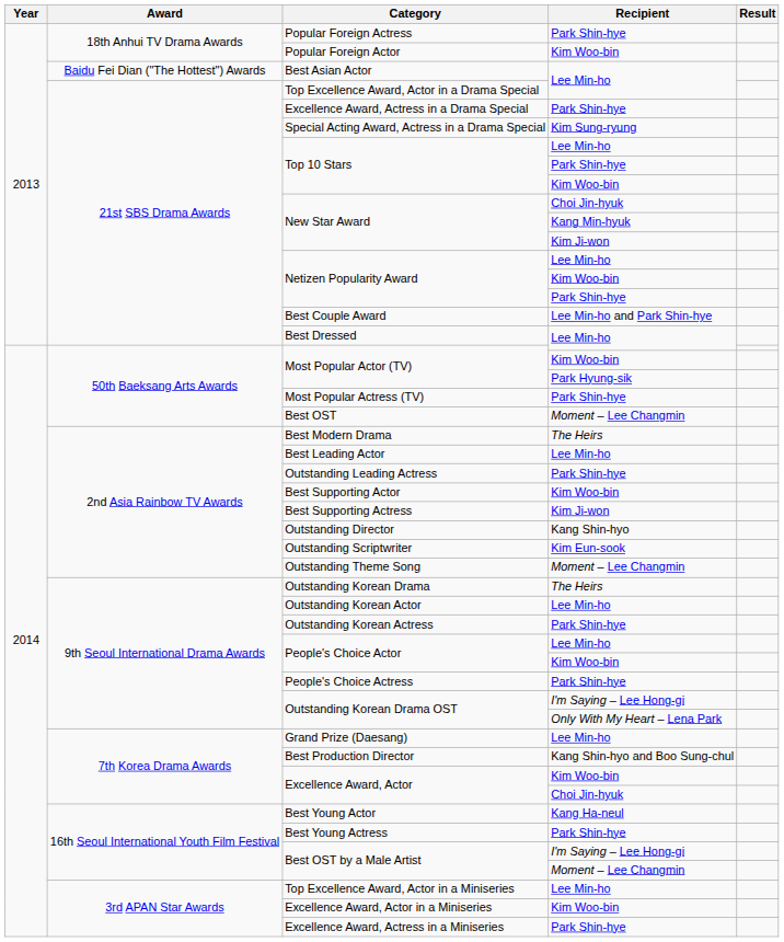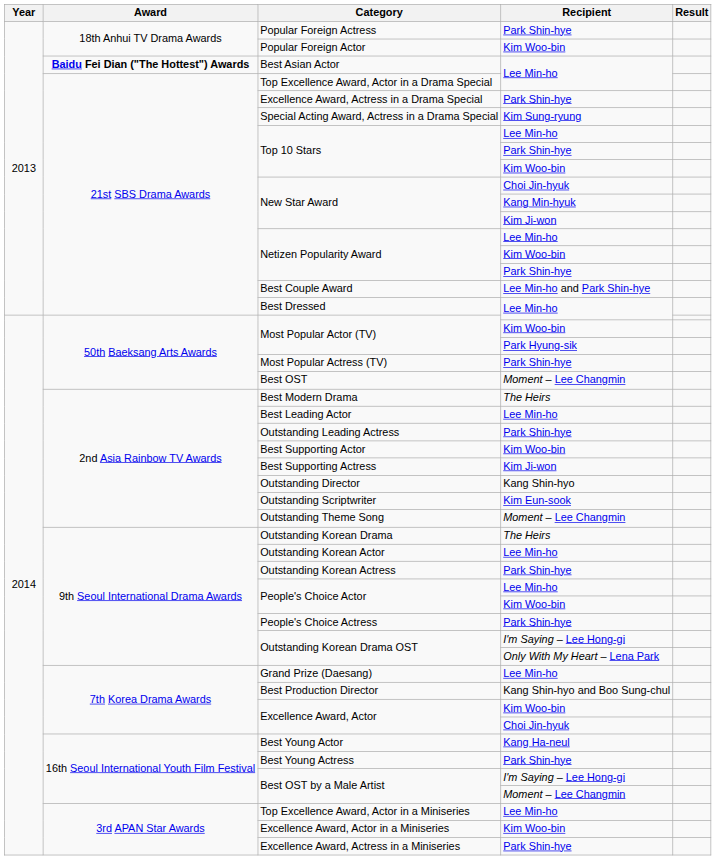Best Asian Actor | Award: normal -> bold
